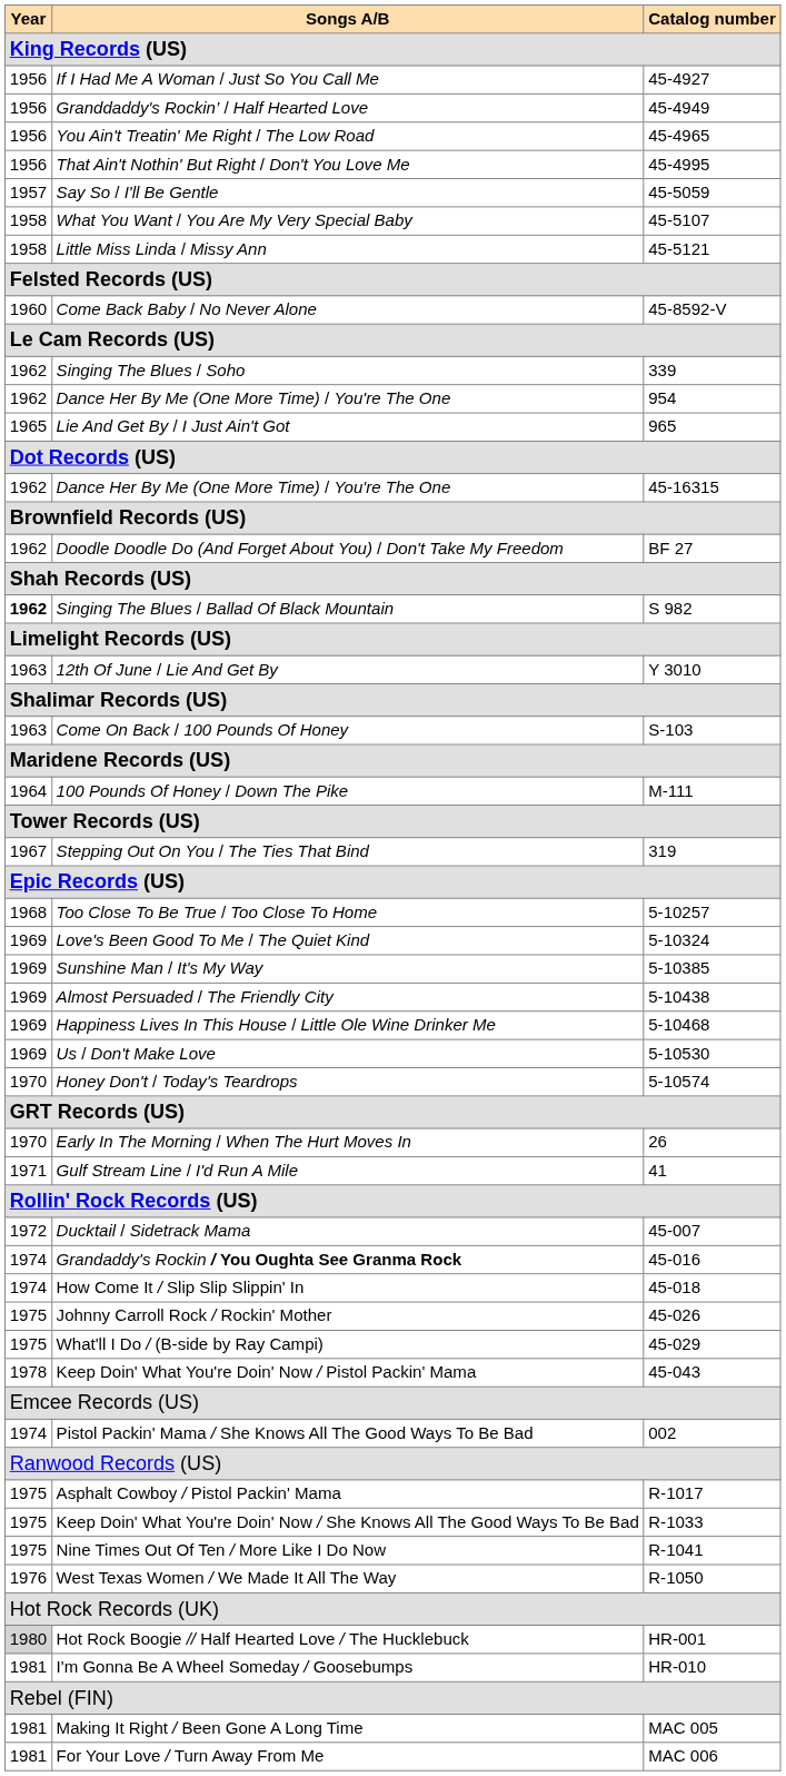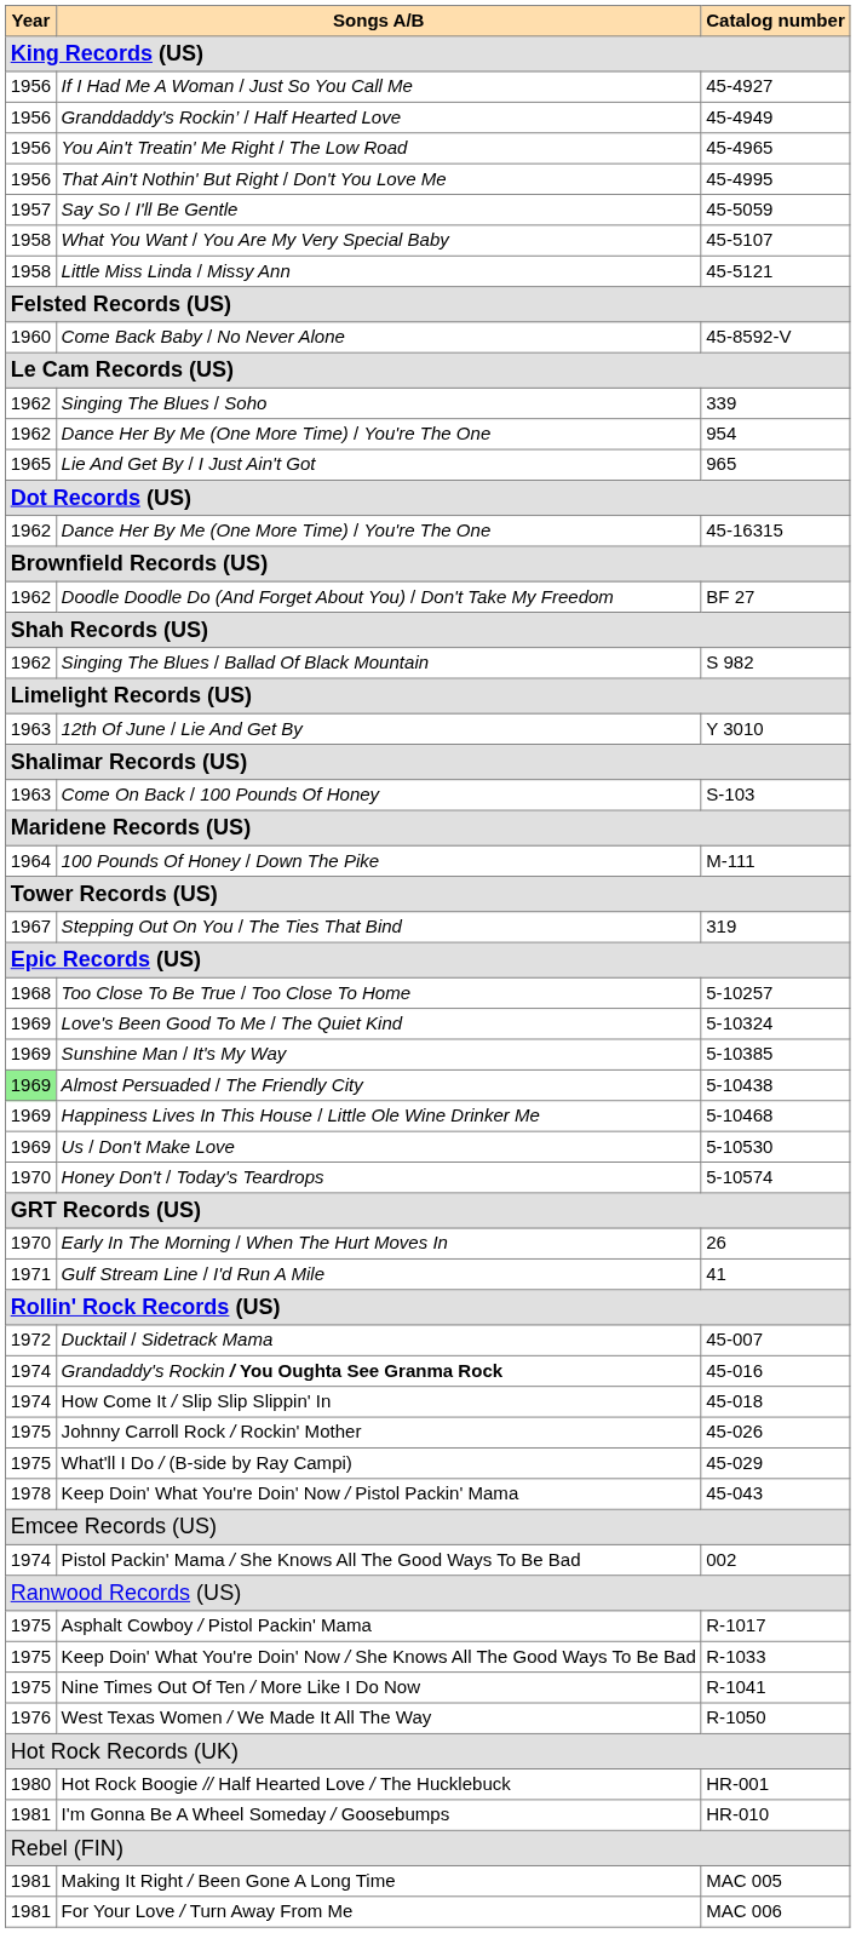Singing The Blues / Ballad Of Black Mountain | Year: bold -> normal
Almost Persuaded / The Friendly City | Year: no background -> lightgreen background
Hot Rock Boogie // Half Hearted Love / The Hucklebuck | Year: lightgrey background -> no background
